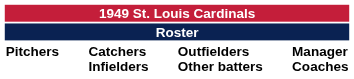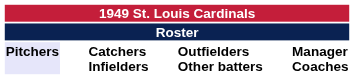Pitchers | column 1: no background -> lavender background
